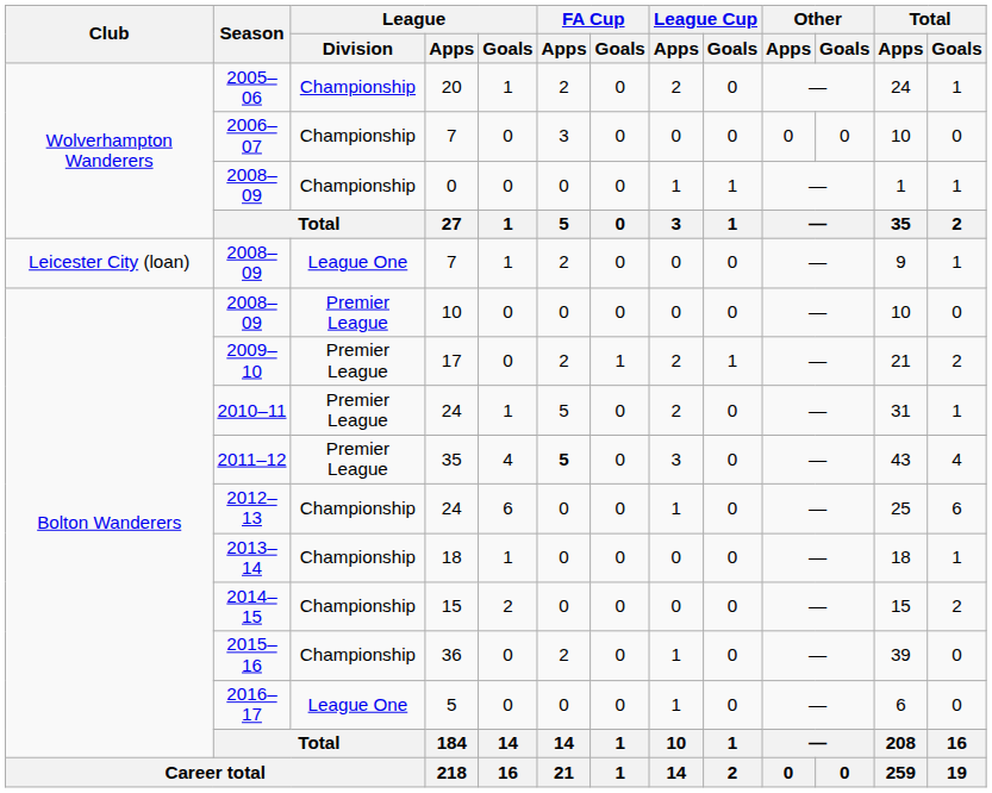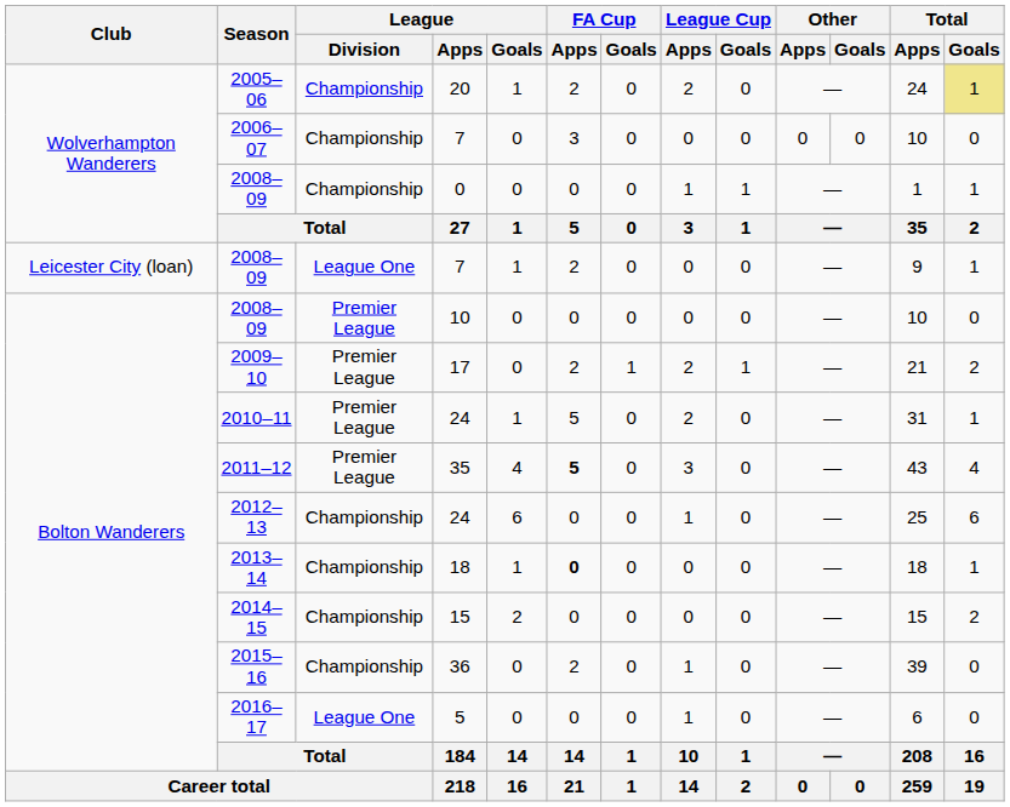2005–06 | Total / Goals: no background -> khaki background
2013–14 | FA Cup / Apps: normal -> bold
